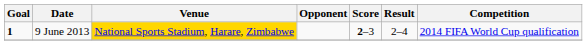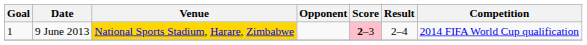9 June 2013 | Goal: bold -> normal
9 June 2013 | Score: no background -> pink background
